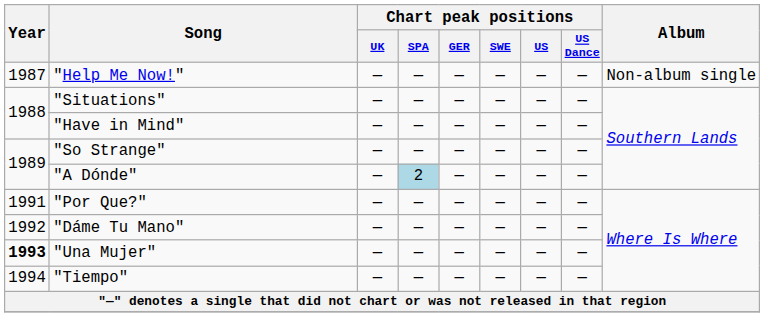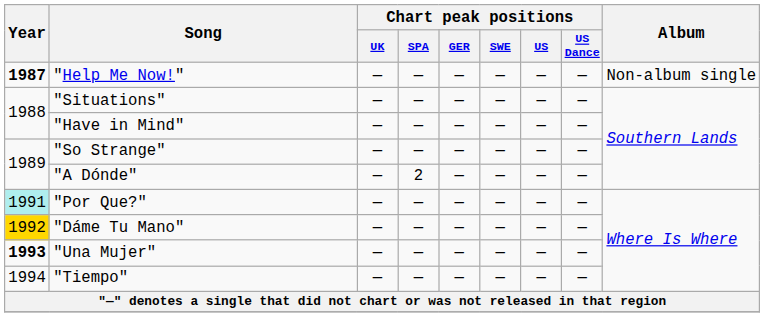"Help Me Now!" | Year: normal -> bold
"A Dónde" | Chart peak positions / SPA: lightblue background -> no background
"Por Que?" | Year: no background -> paleturquoise background
"Dáme Tu Mano" | Year: no background -> gold background
